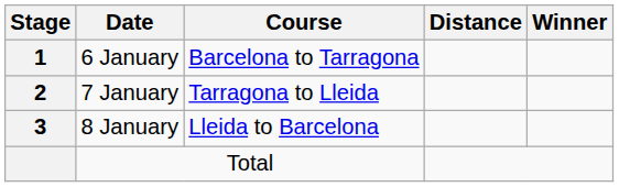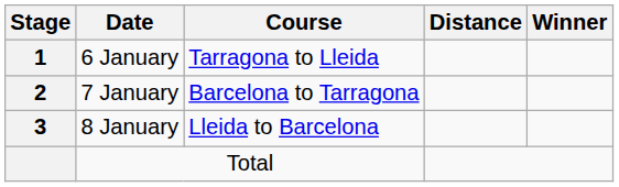6 January | Course: Barcelona to Tarragona -> Tarragona to Lleida
7 January | Course: Tarragona to Lleida -> Barcelona to Tarragona
